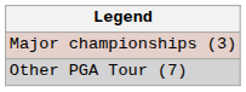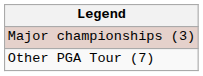row 3 | column 1: lightgrey background -> no background
